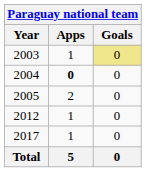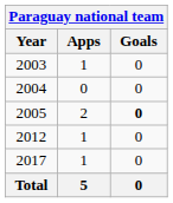2003 | Goals: khaki background -> no background
2004 | Apps: bold -> normal
2005 | Goals: normal -> bold
